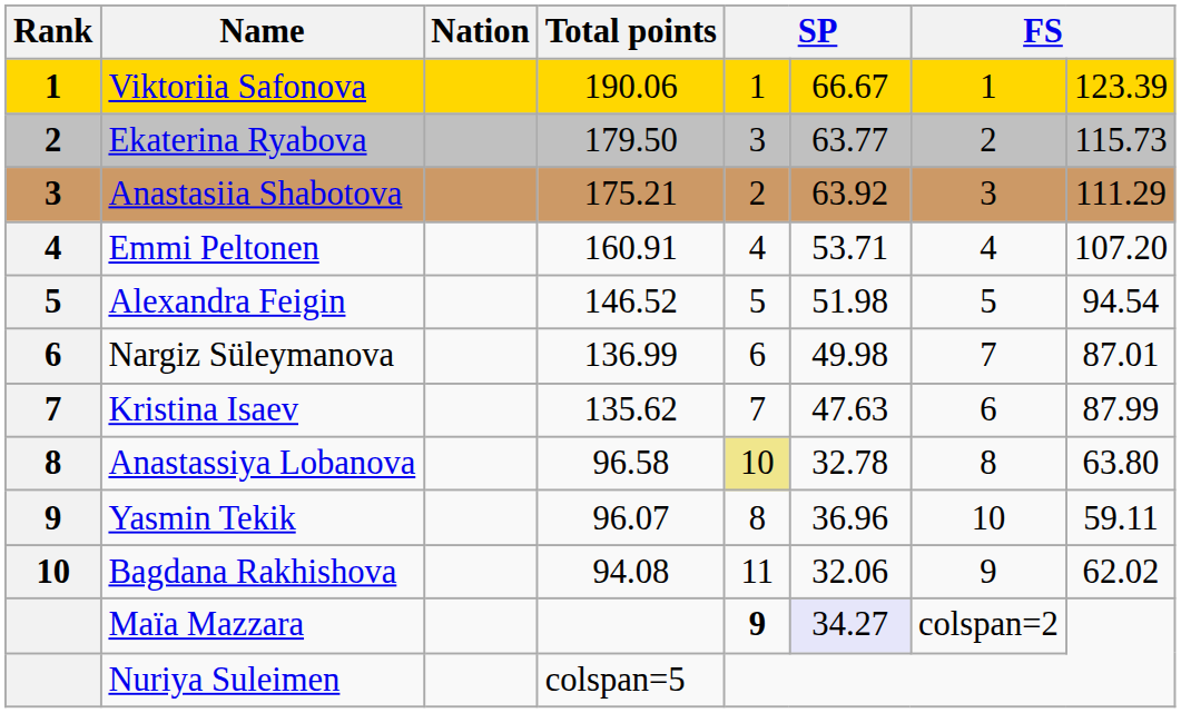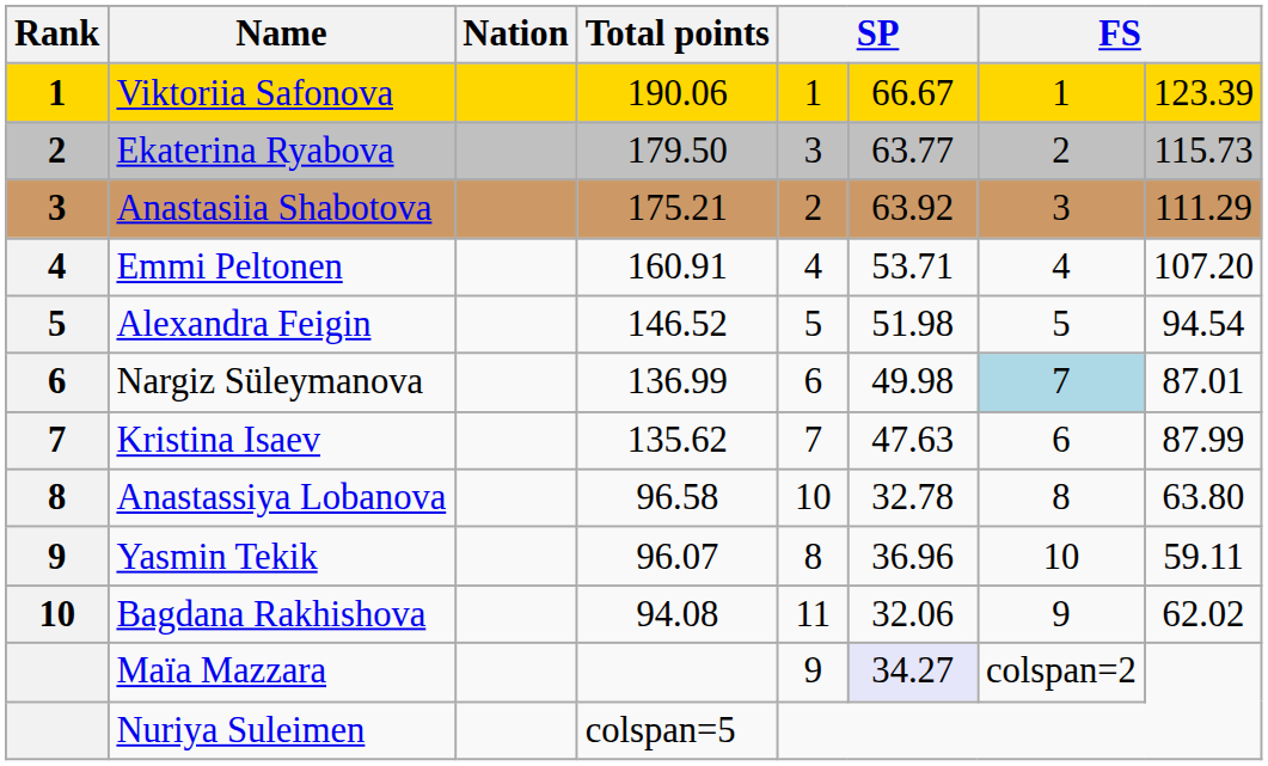Nargiz Süleymanova | column 7: no background -> lightblue background
Anastassiya Lobanova | column 5: khaki background -> no background
Maïa Mazzara | column 5: bold -> normal
